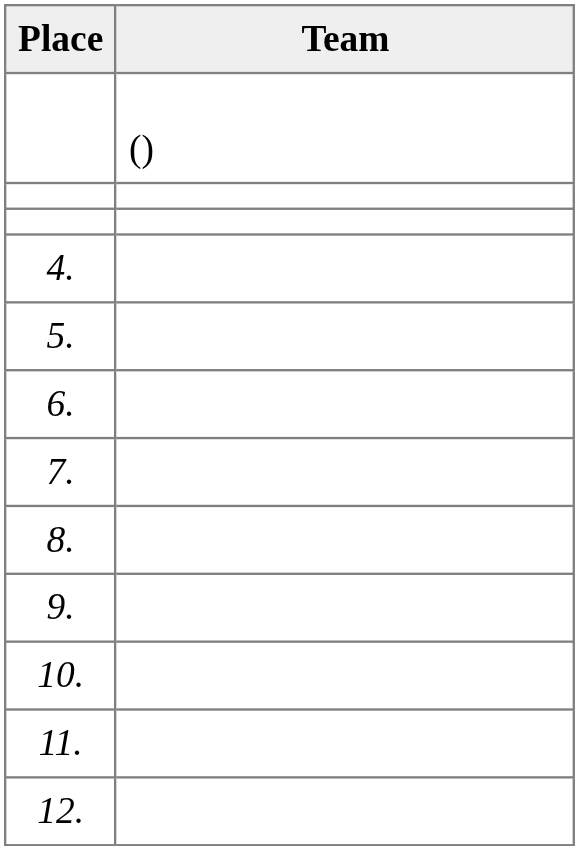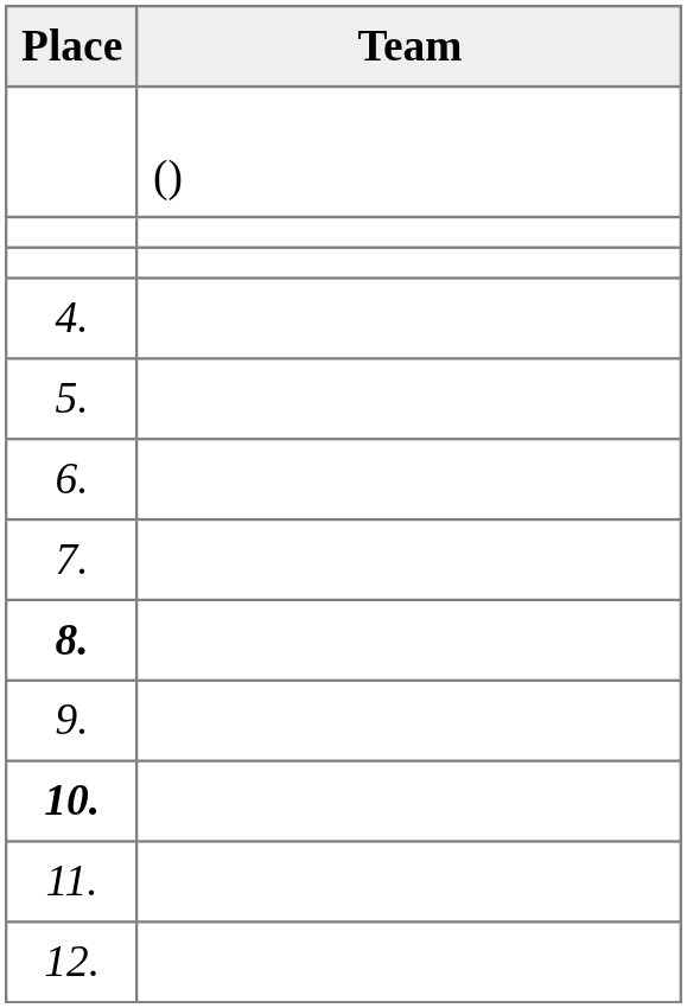row 9 | Place: normal -> bold
row 11 | Place: normal -> bold
